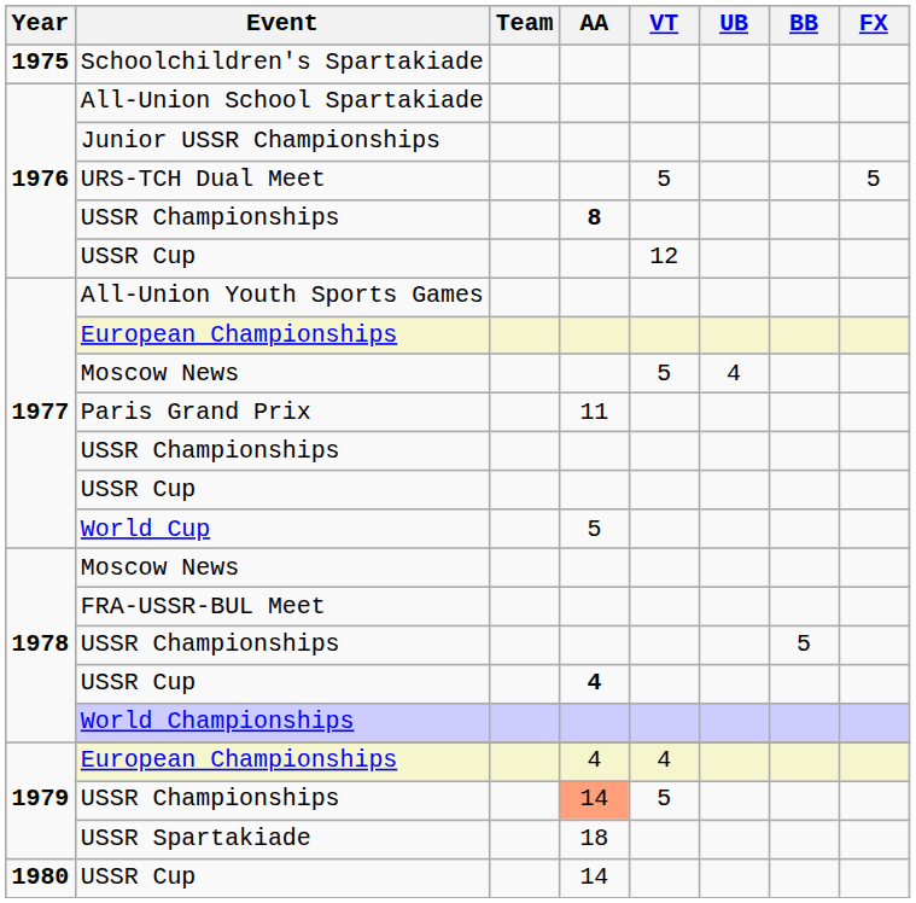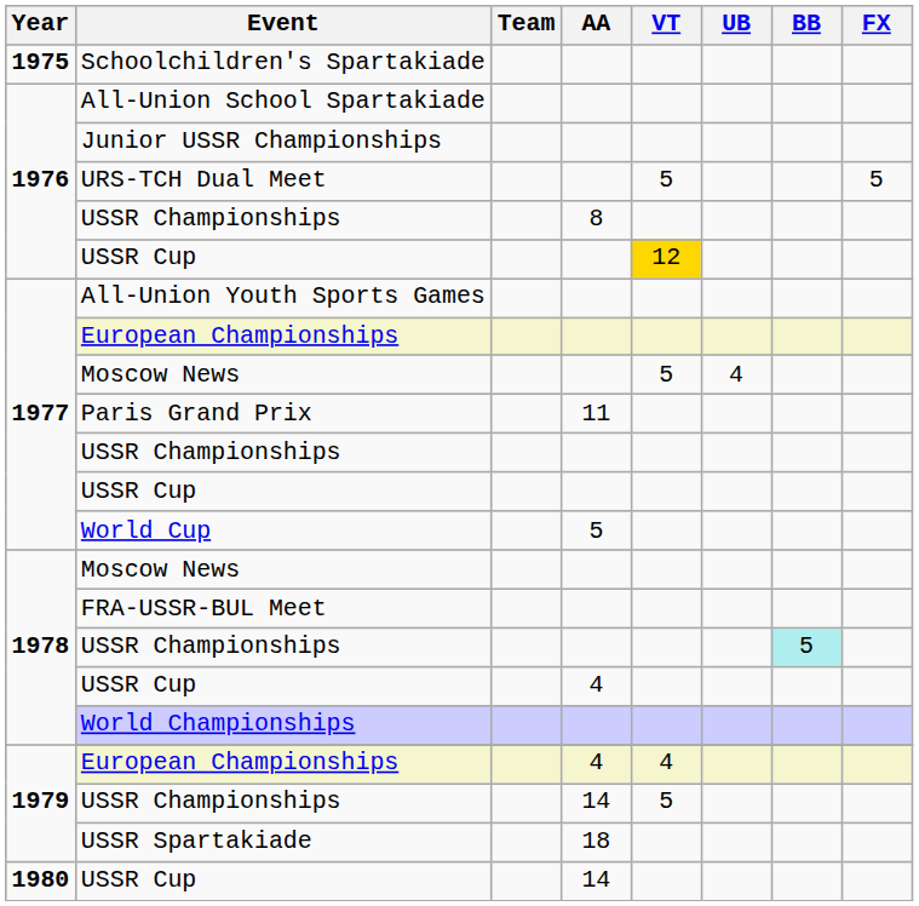1976 / USSR Championships | AA: bold -> normal
1976 / USSR Cup | VT: no background -> gold background
1978 / USSR Championships | BB: no background -> paleturquoise background
1978 / USSR Cup | AA: bold -> normal
1979 / USSR Championships | AA: lightsalmon background -> no background
